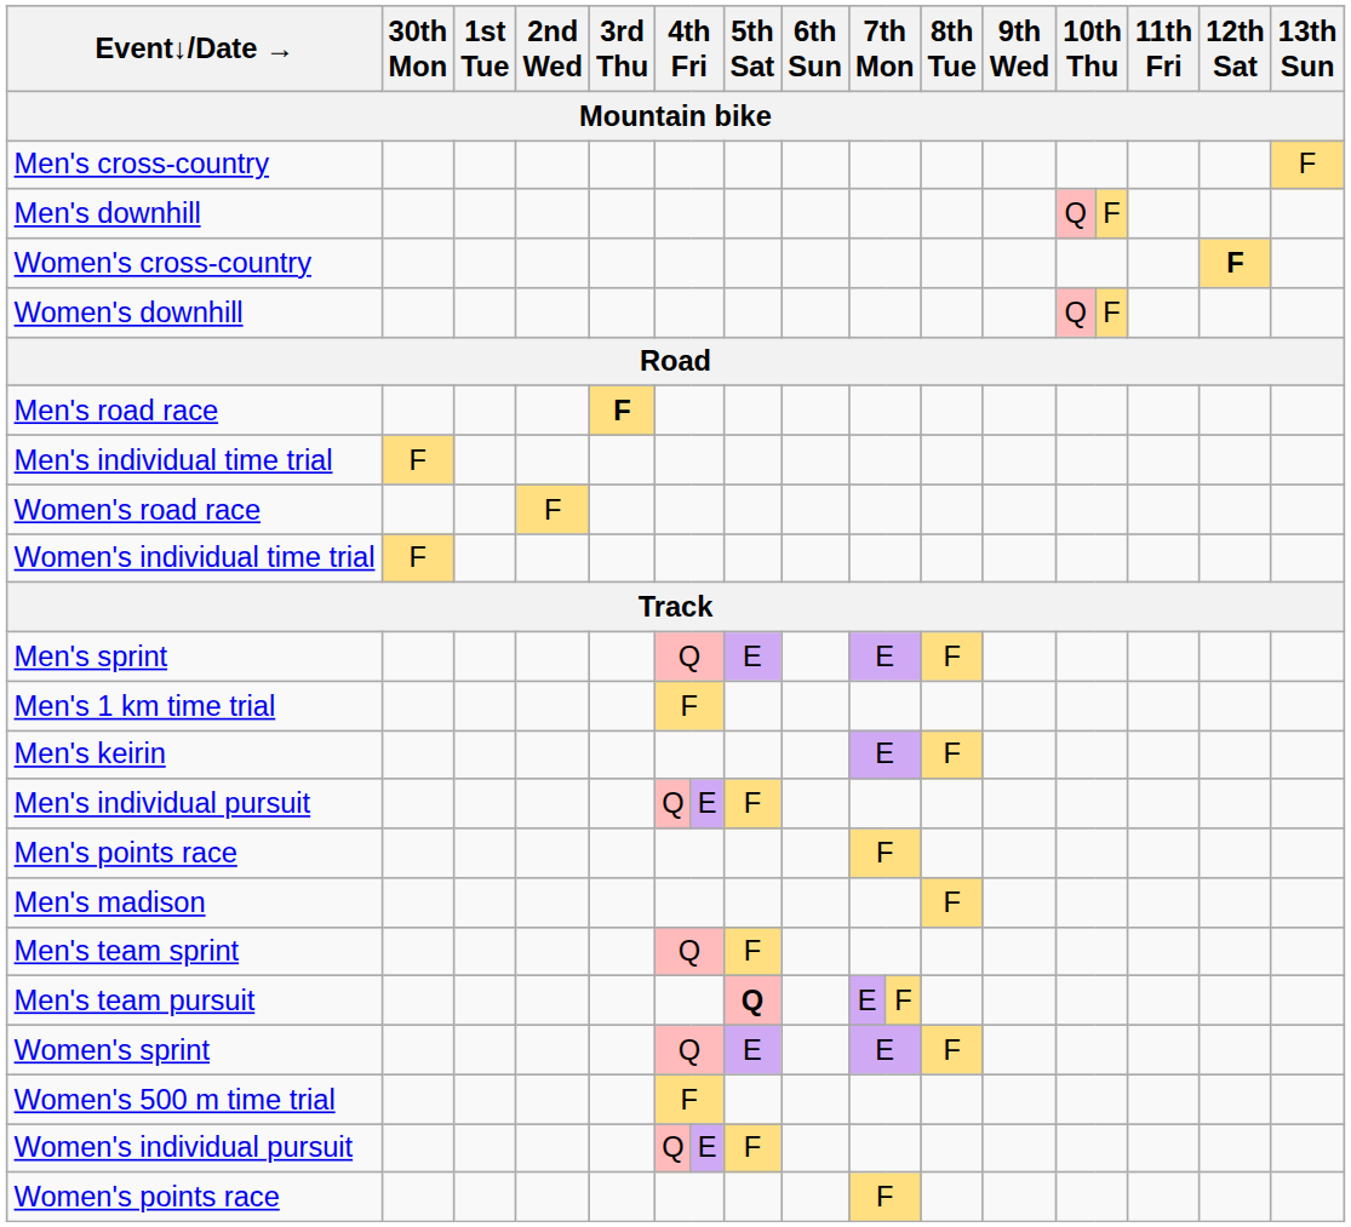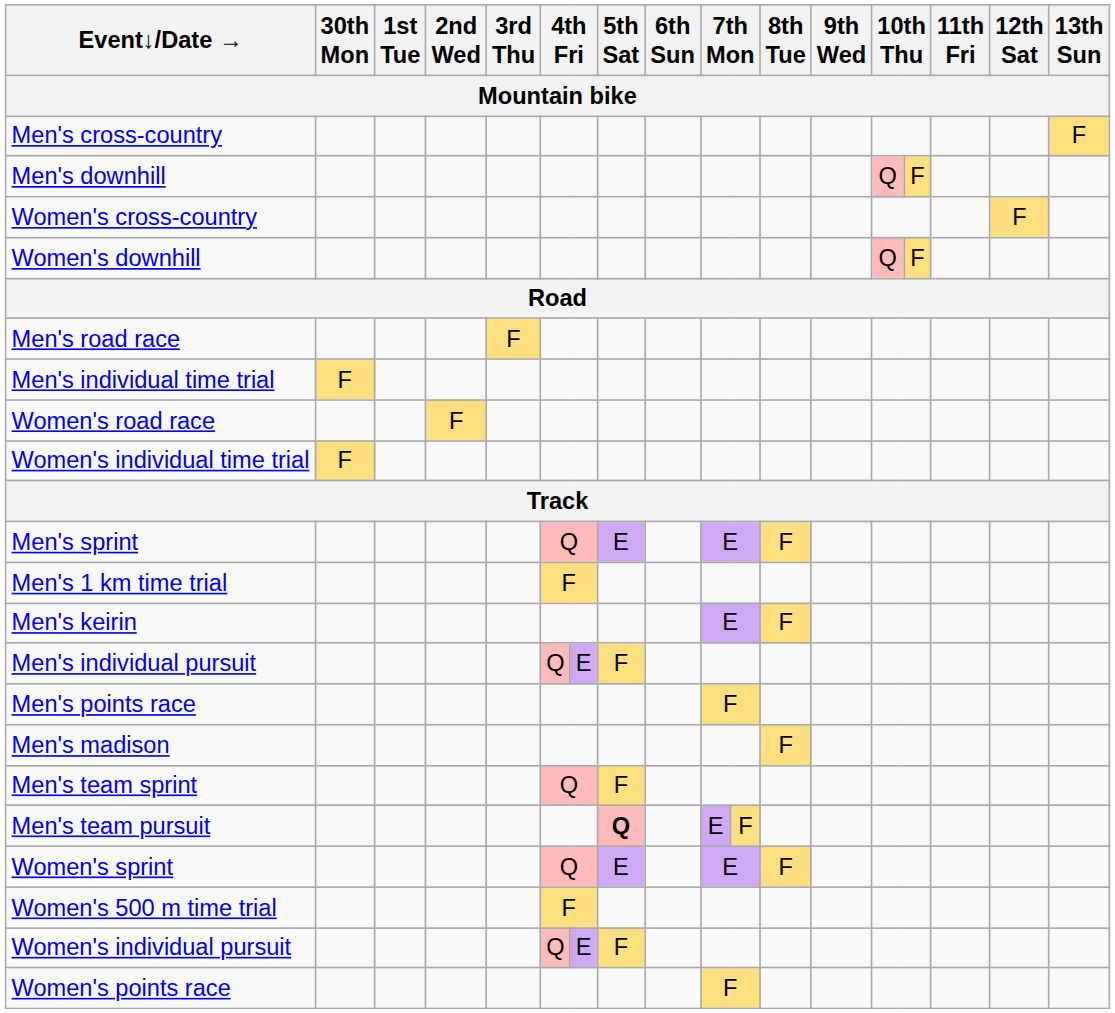Women's cross-country | 12th Sat: bold -> normal
Men's road race | 3rd Thu: bold -> normal
